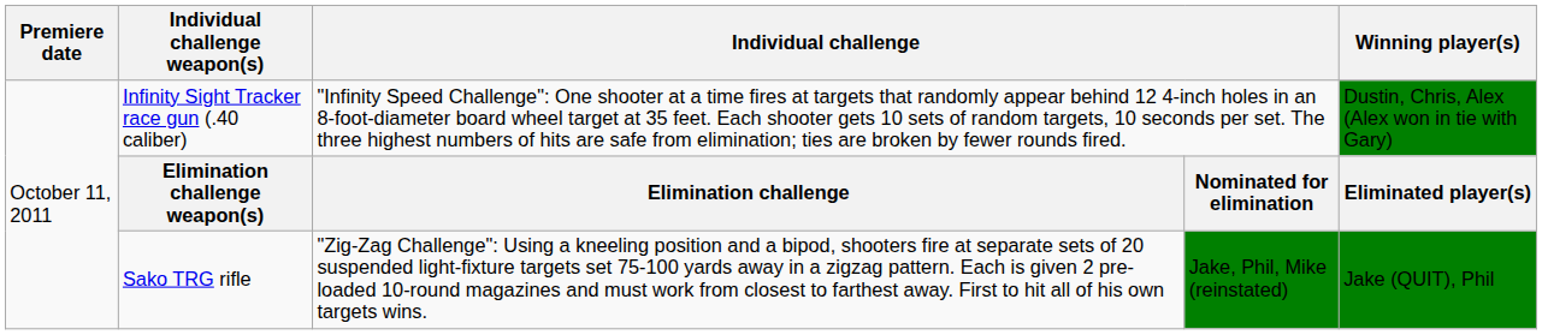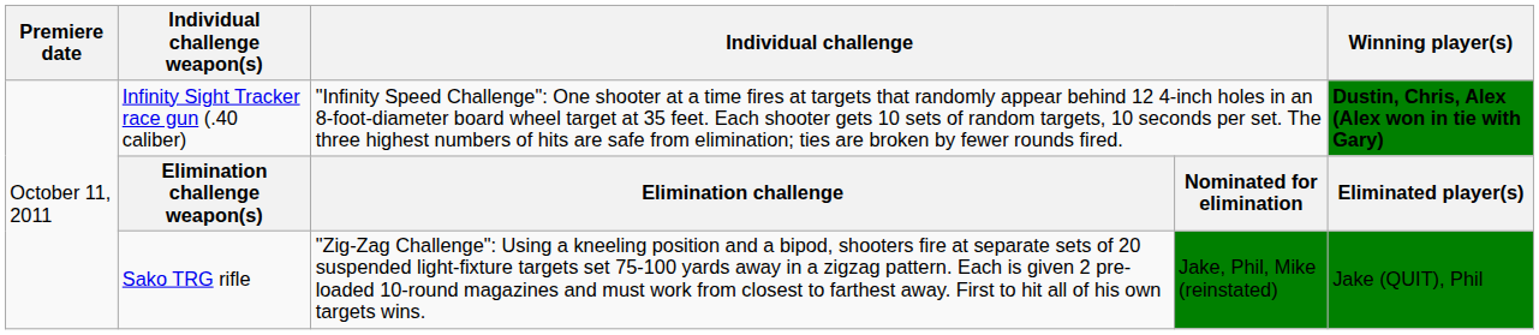Infinity Sight Tracker race gun (.40 caliber) | Winning player(s): normal -> bold
